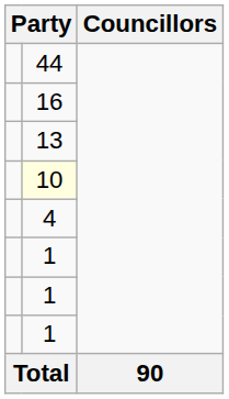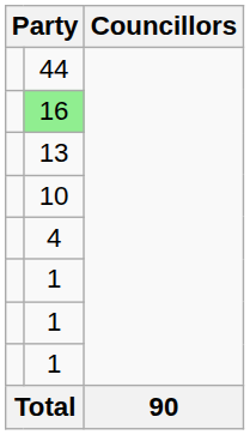16 | column 2: no background -> lightgreen background
10 | column 2: lightyellow background -> no background
